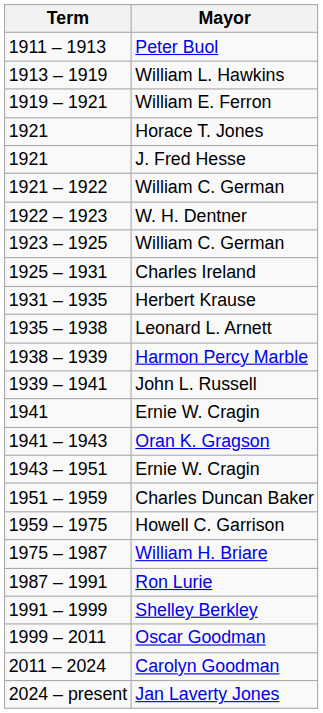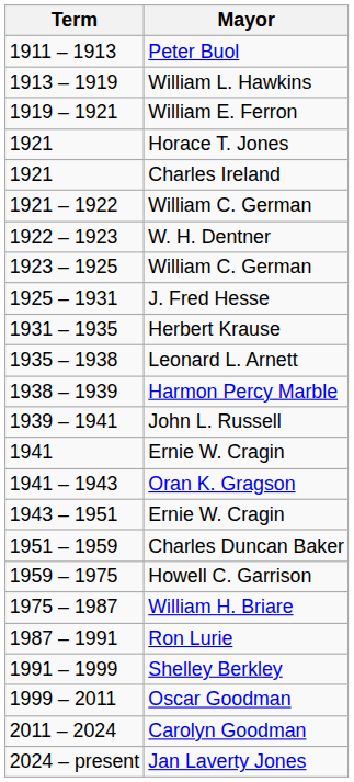row 6 | Mayor: J. Fred Hesse -> Charles Ireland
row 10 | Mayor: Charles Ireland -> J. Fred Hesse
